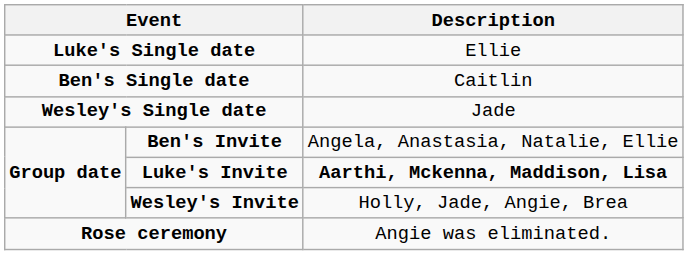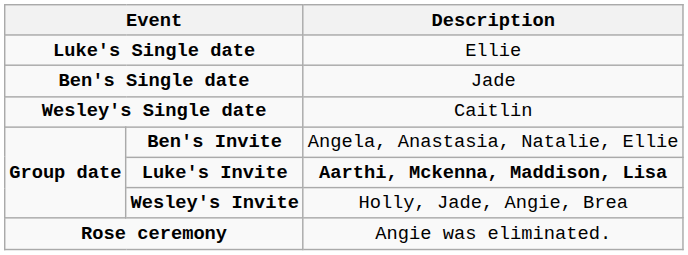Ben's Single date | Description: Caitlin -> Jade
Wesley's Single date | Description: Jade -> Caitlin
